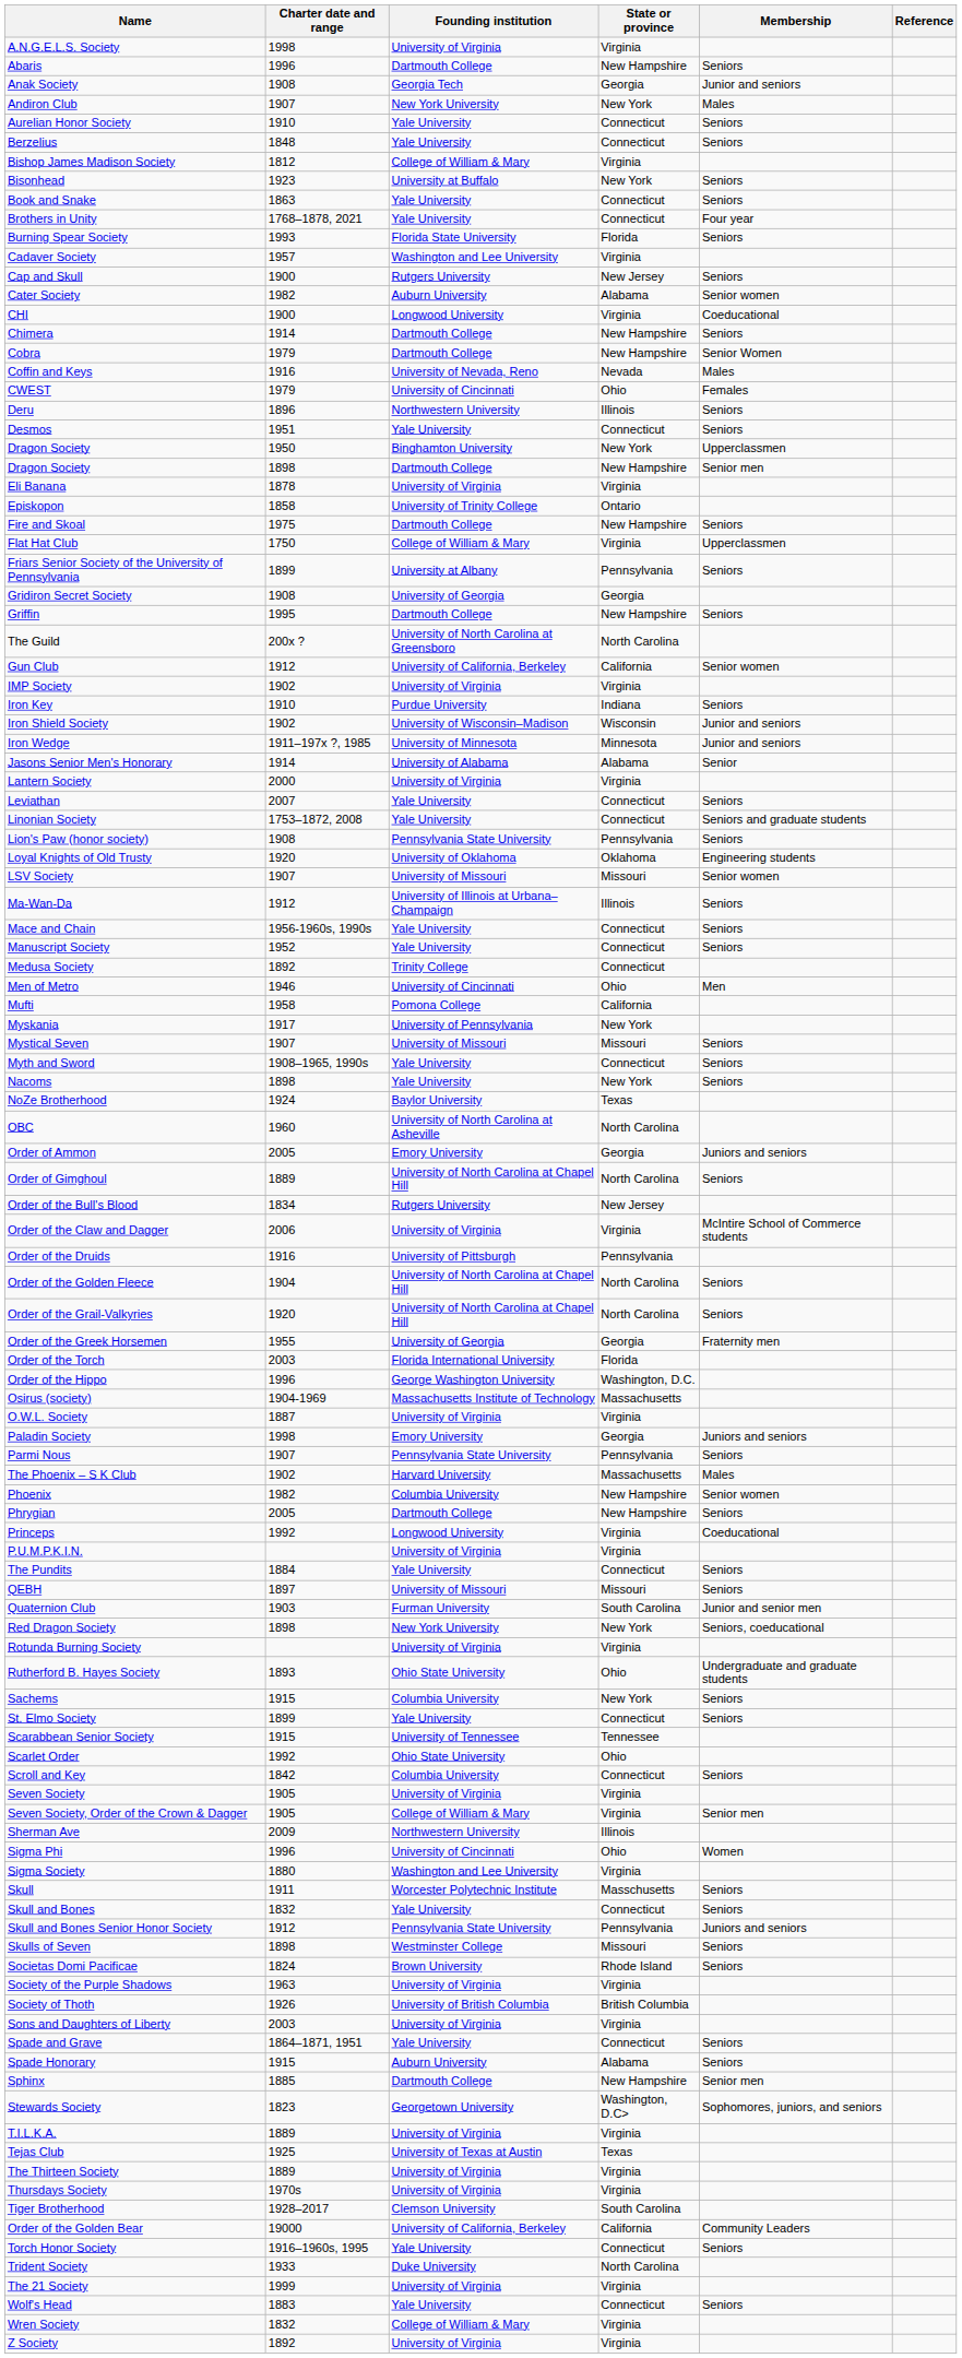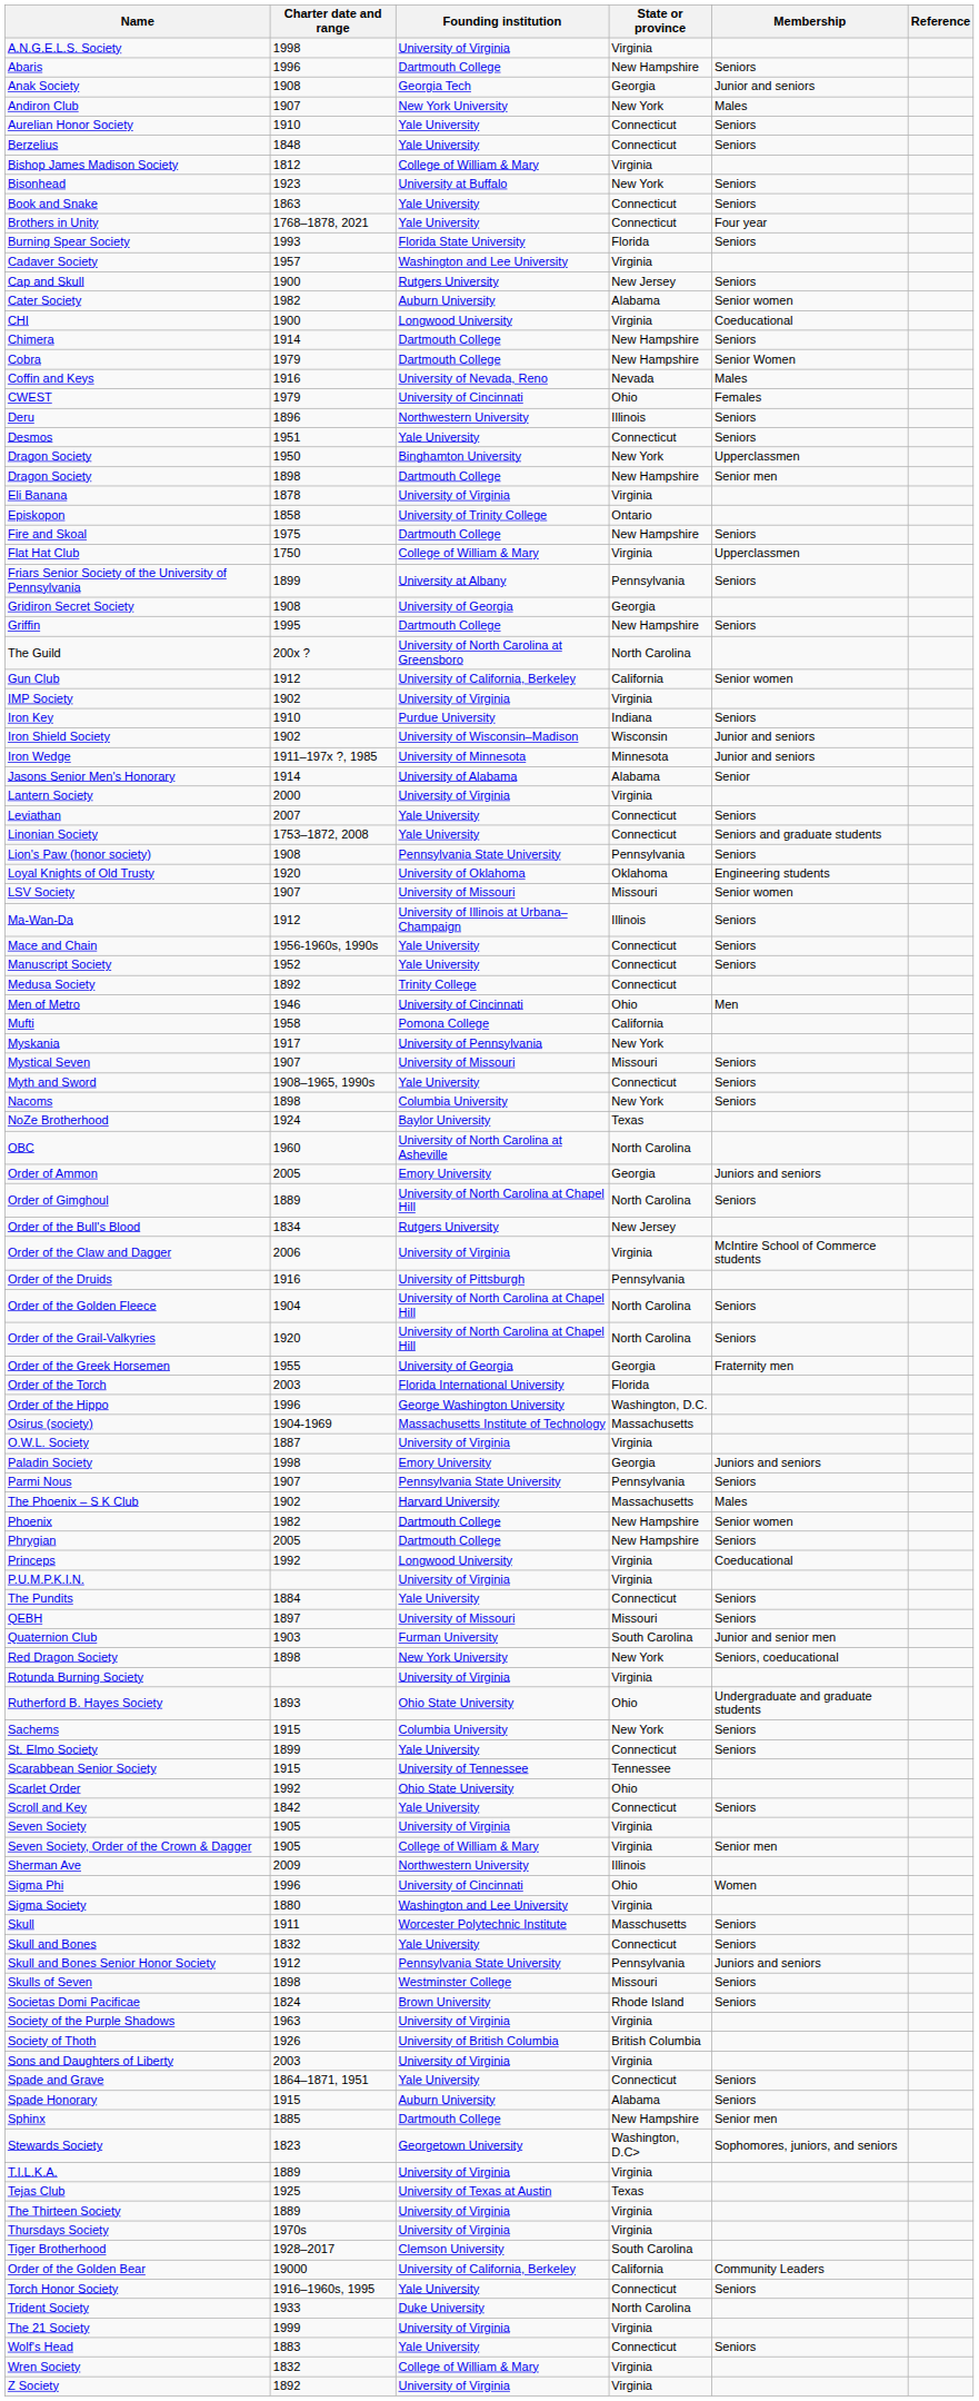Nacoms | Founding institution: Yale University -> Columbia University
Phoenix | Founding institution: Columbia University -> Dartmouth College
Scroll and Key | Founding institution: Columbia University -> Yale University
